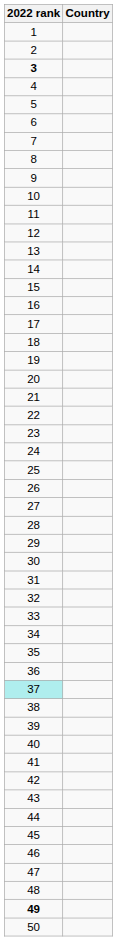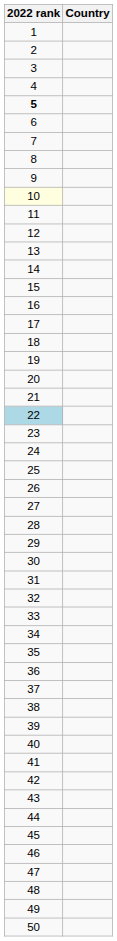3 | 2022 rank: bold -> normal
5 | 2022 rank: normal -> bold
10 | 2022 rank: no background -> lightyellow background
22 | 2022 rank: no background -> lightblue background
37 | 2022 rank: paleturquoise background -> no background
49 | 2022 rank: bold -> normal
